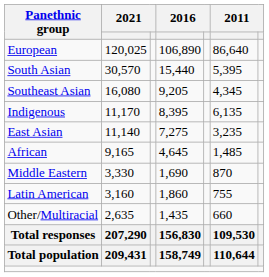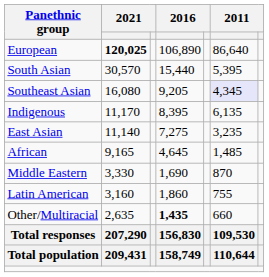European | column 2: normal -> bold
Southeast Asian | column 6: no background -> lavender background
Other/Multiracial | column 4: normal -> bold
